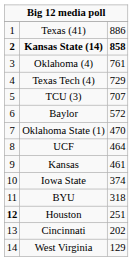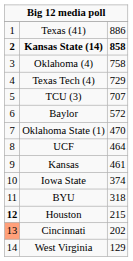Oklahoma (4) | column 3: 761 -> 758
Houston | column 3: 251 -> 215
Cincinnati | column 1: no background -> lightsalmon background
